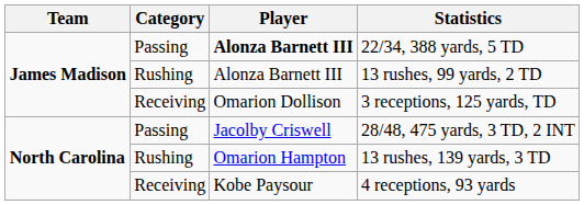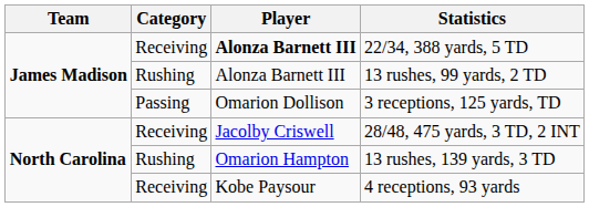22/34, 388 yards, 5 TD | Category: Passing -> Receiving
3 receptions, 125 yards, TD | Category: Receiving -> Passing
28/48, 475 yards, 3 TD, 2 INT | Category: Passing -> Receiving
